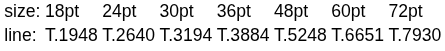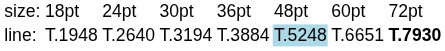line: | column 6: no background -> lightblue background
line: | column 8: normal -> bold
